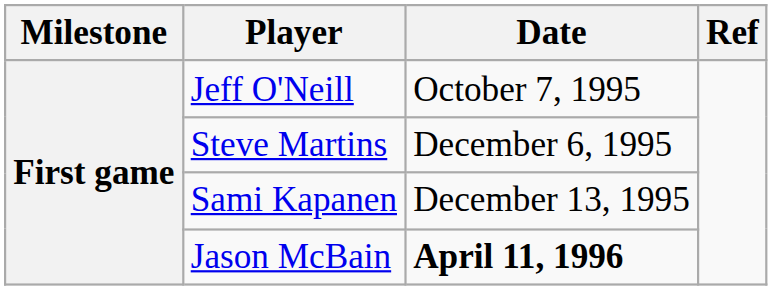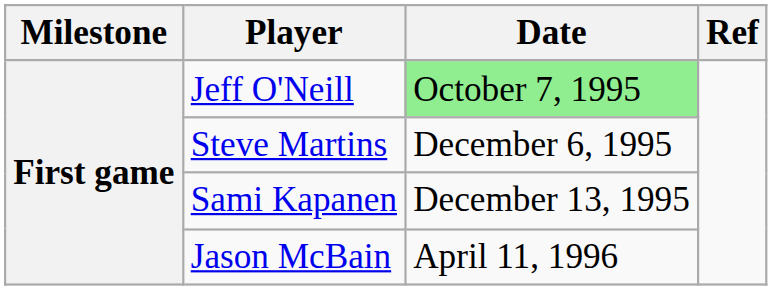Jeff O'Neill | Date: no background -> lightgreen background
Jason McBain | Date: bold -> normal
